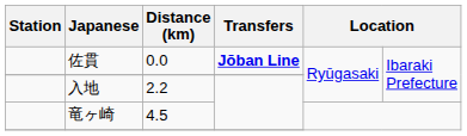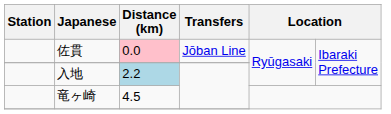佐貫 | Distance (km): no background -> pink background
佐貫 | Transfers: bold -> normal
入地 | Distance (km): no background -> lightblue background
